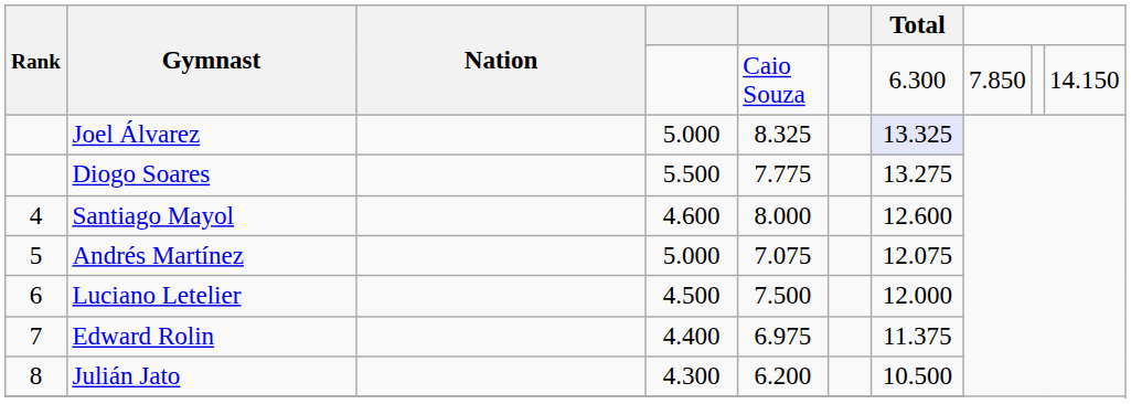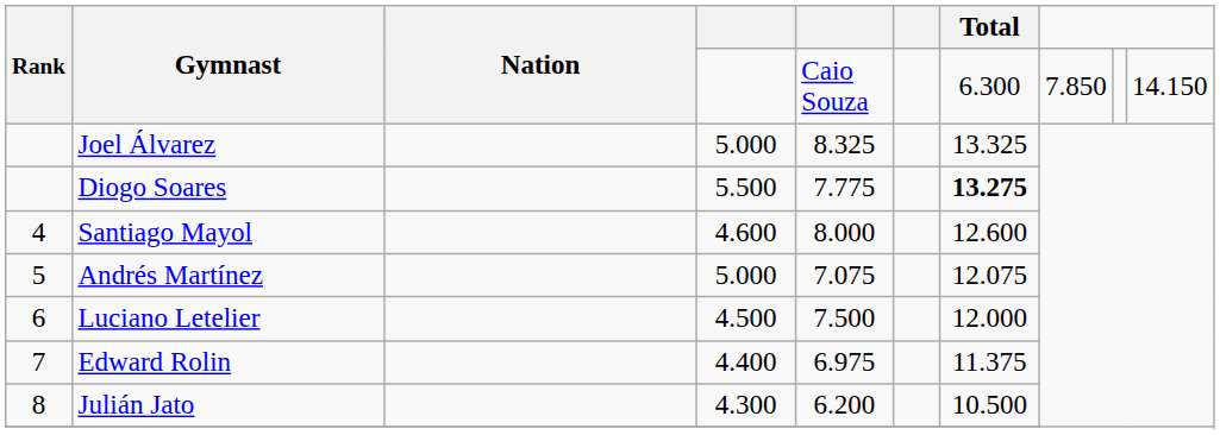Joel Álvarez | Total: lavender background -> no background
Diogo Soares | Total: normal -> bold
